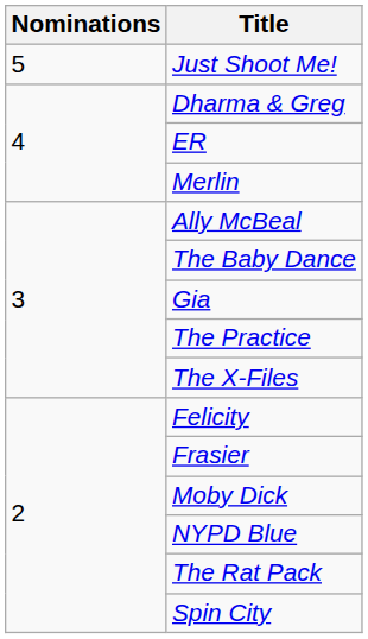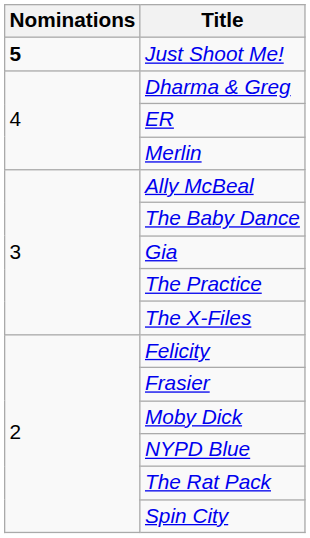Just Shoot Me! | Nominations: normal -> bold
